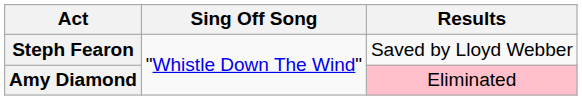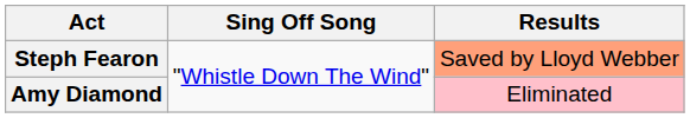Steph Fearon | Results: no background -> lightsalmon background
